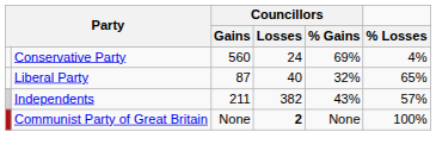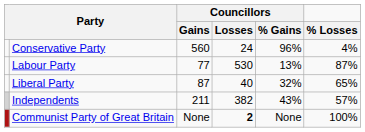Conservative Party | Councillors / % Gains: 69% -> 96%
+ row: Labour Party | 77 | 530 | 13% | 87%
